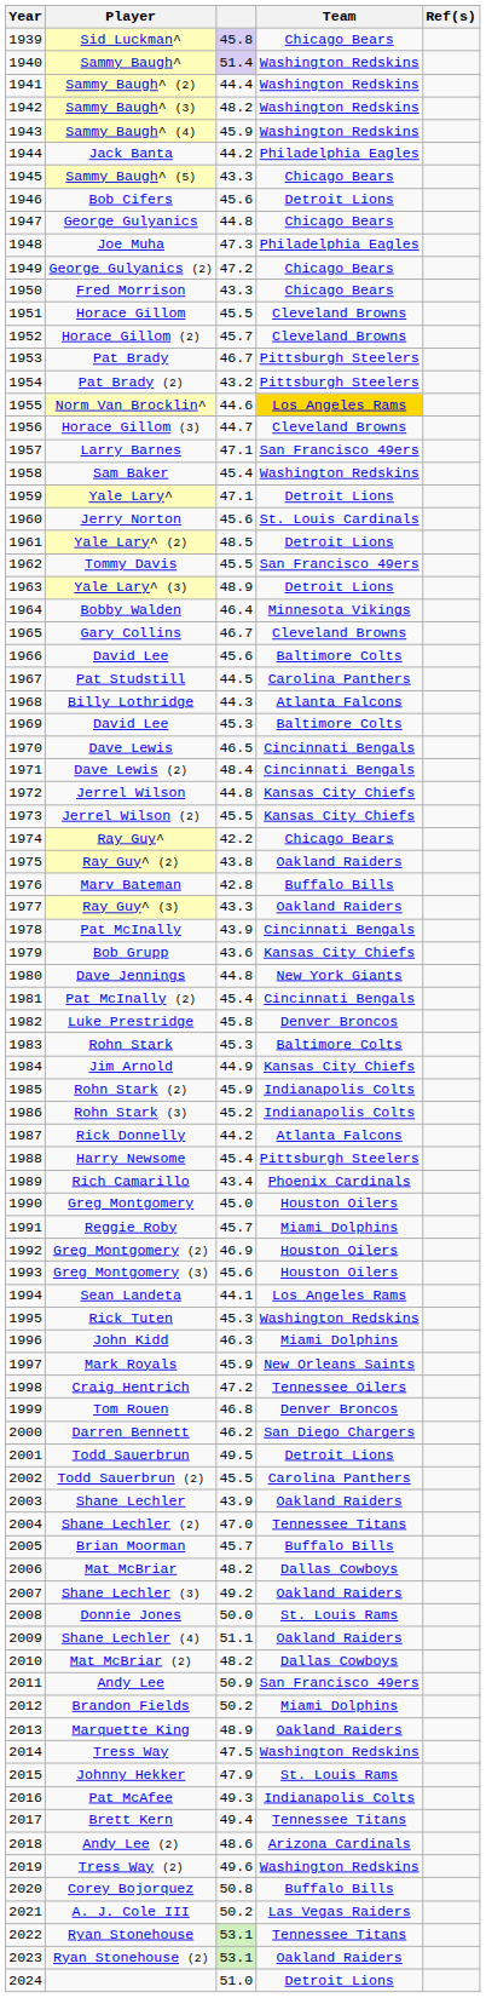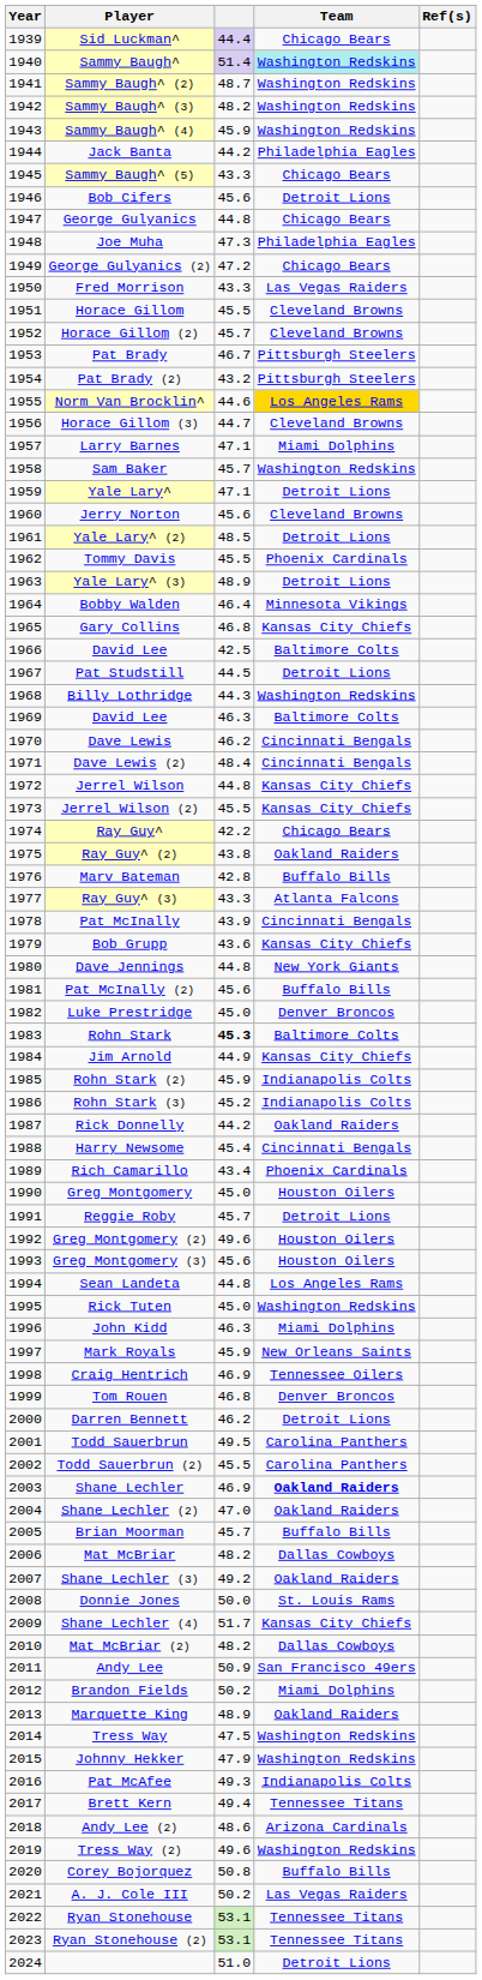Sid Luckman^ | column 3: 45.8 -> 44.4
Sammy Baugh^ | Team: no background -> paleturquoise background
Sammy Baugh^ (2) | column 3: 44.4 -> 48.7
Fred Morrison | Team: Chicago Bears -> Las Vegas Raiders
Larry Barnes | Team: San Francisco 49ers -> Miami Dolphins
Sam Baker | column 3: 45.4 -> 45.7
Jerry Norton | Team: St. Louis Cardinals -> Cleveland Browns
Tommy Davis | Team: San Francisco 49ers -> Phoenix Cardinals
Gary Collins | column 3: 46.7 -> 46.8
Gary Collins | Team: Cleveland Browns -> Kansas City Chiefs
1966 / David Lee | column 3: 45.6 -> 42.5
Pat Studstill | Team: Carolina Panthers -> Detroit Lions
Billy Lothridge | Team: Atlanta Falcons -> Washington Redskins
1969 / David Lee | column 3: 45.3 -> 46.3
Dave Lewis | column 3: 46.5 -> 46.2
Ray Guy^ (3) | Team: Oakland Raiders -> Atlanta Falcons
Pat McInally (2) | column 3: 45.4 -> 45.6
Pat McInally (2) | Team: Cincinnati Bengals -> Buffalo Bills
Luke Prestridge | column 3: 45.8 -> 45.0
Rohn Stark | column 3: normal -> bold
Rick Donnelly | Team: Atlanta Falcons -> Oakland Raiders
Harry Newsome | Team: Pittsburgh Steelers -> Cincinnati Bengals
Reggie Roby | Team: Miami Dolphins -> Detroit Lions
Greg Montgomery (2) | column 3: 46.9 -> 49.6
Sean Landeta | column 3: 44.1 -> 44.8
Rick Tuten | column 3: 45.3 -> 45.0
Craig Hentrich | column 3: 47.2 -> 46.9
Darren Bennett | Team: San Diego Chargers -> Detroit Lions
Todd Sauerbrun | Team: Detroit Lions -> Carolina Panthers
Shane Lechler | column 3: 43.9 -> 46.9
Shane Lechler | Team: normal -> bold
Shane Lechler (2) | Team: Tennessee Titans -> Oakland Raiders
Shane Lechler (4) | column 3: 51.1 -> 51.7
Shane Lechler (4) | Team: Oakland Raiders -> Kansas City Chiefs
Johnny Hekker | Team: St. Louis Rams -> Washington Redskins
Ryan Stonehouse (2) | Team: Oakland Raiders -> Tennessee Titans
